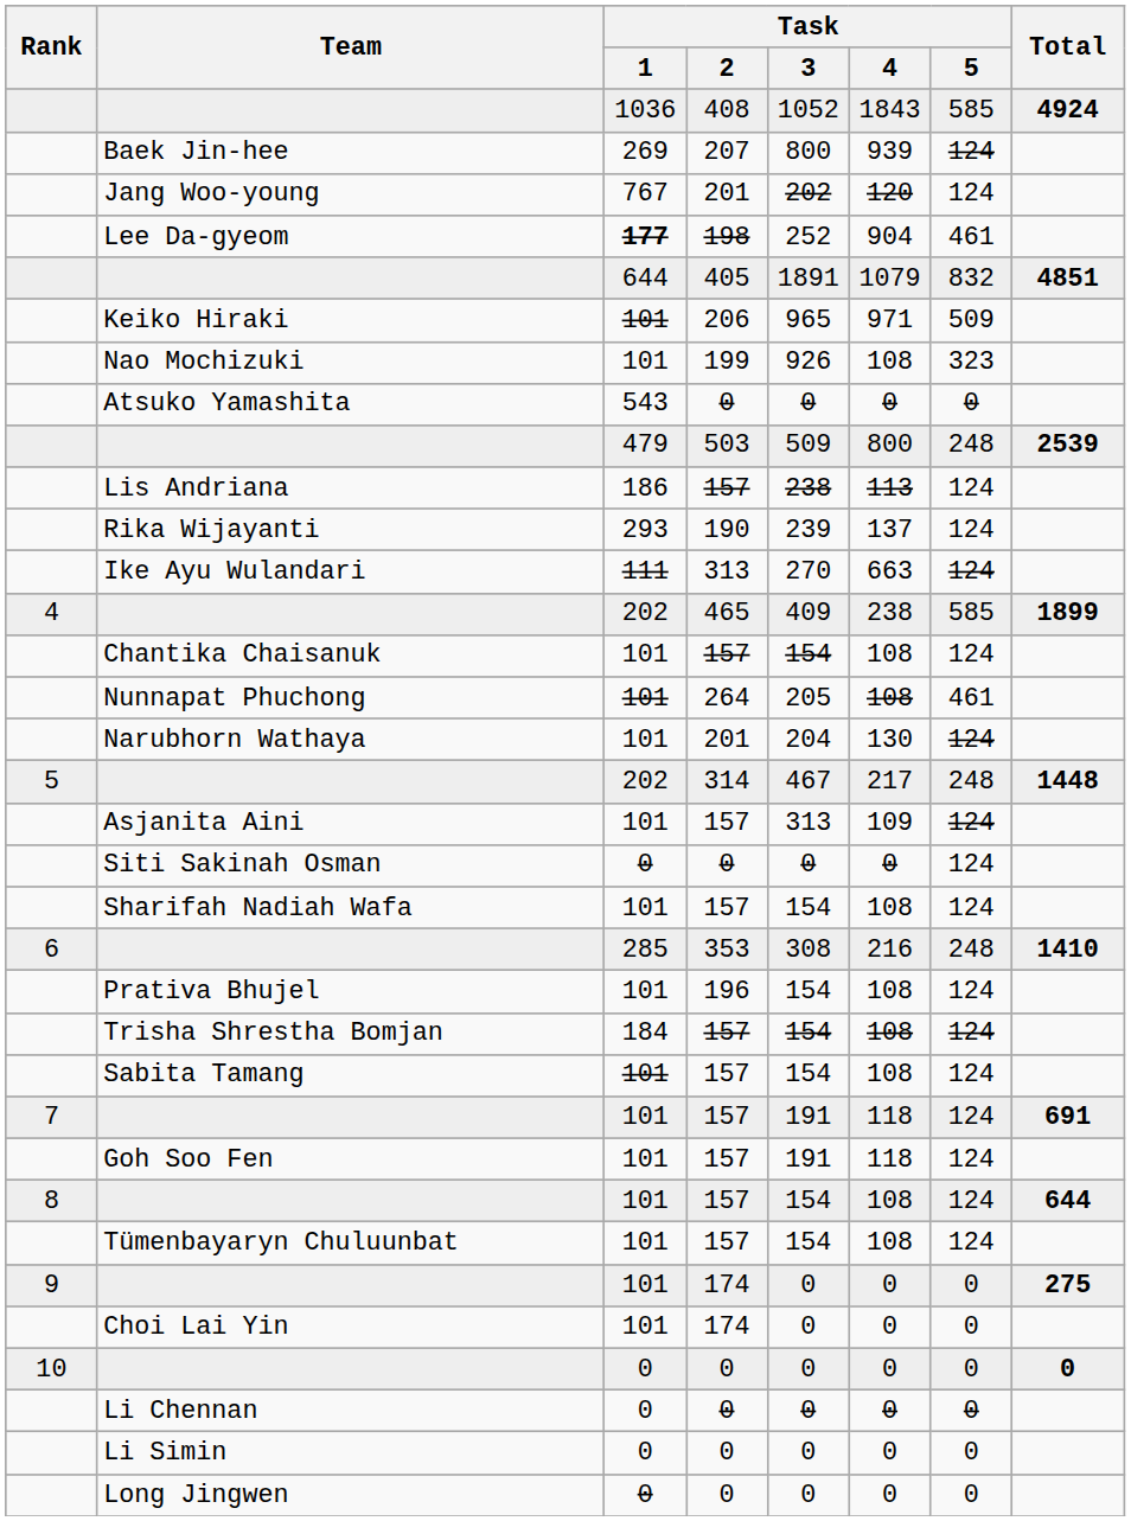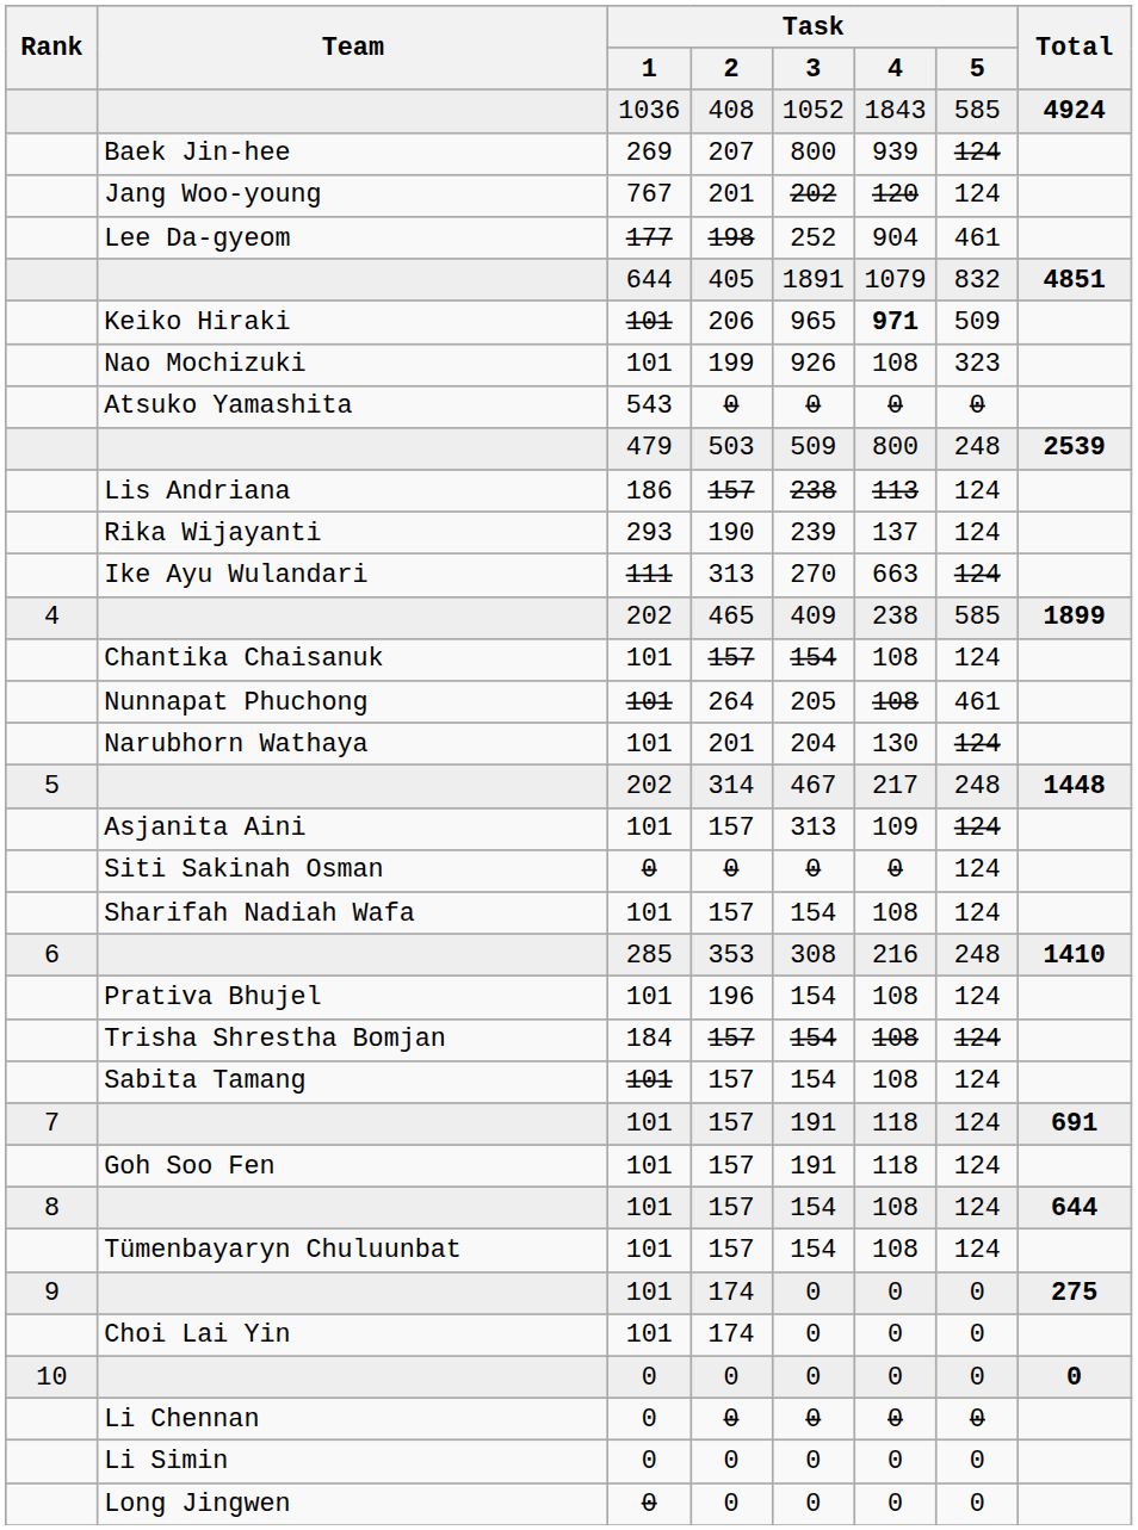Lee Da-gyeom | Task / 1: bold -> normal
Keiko Hiraki | Task / 4: normal -> bold
